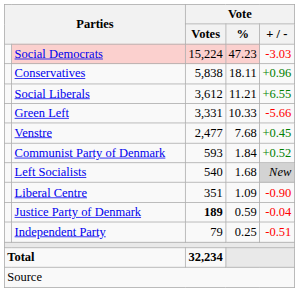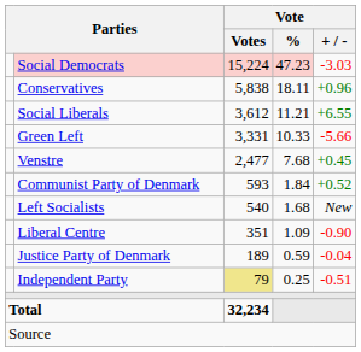Left Socialists | Vote / + / -: lightgrey background -> no background
Justice Party of Denmark | Vote / Votes: bold -> normal
Independent Party | Vote / Votes: no background -> khaki background
